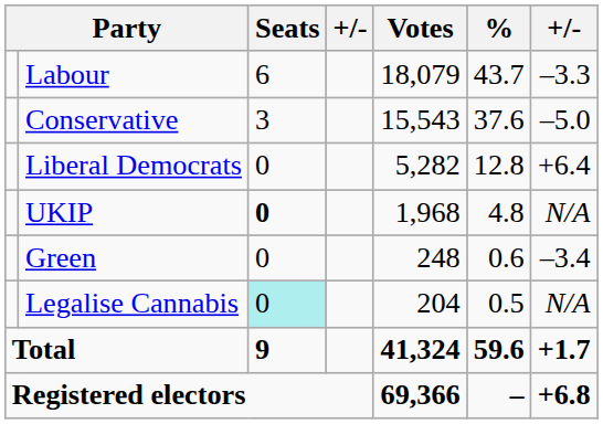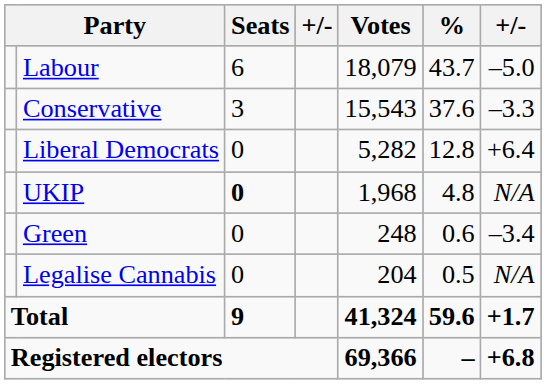Labour | column 7: –3.3 -> –5.0
Conservative | column 7: –5.0 -> –3.3
Legalise Cannabis | Seats: paleturquoise background -> no background
